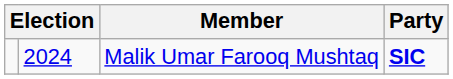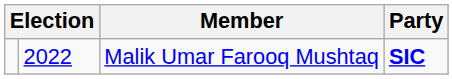Malik Umar Farooq Mushtaq | column 2: 2024 -> 2022
